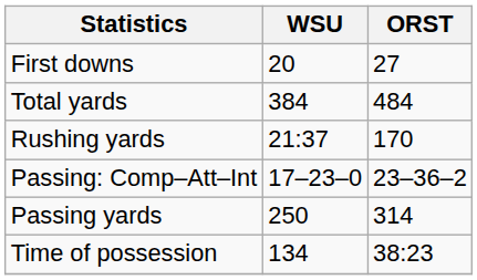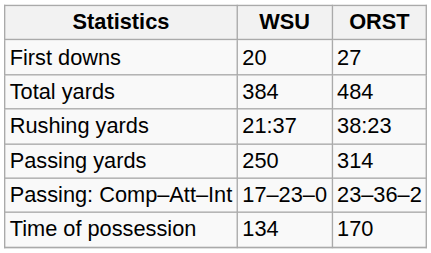Rushing yards | ORST: 170 -> 38:23
rows swapped: Passing yards <-> Passing: Comp–Att–Int
Time of possession | ORST: 38:23 -> 170
